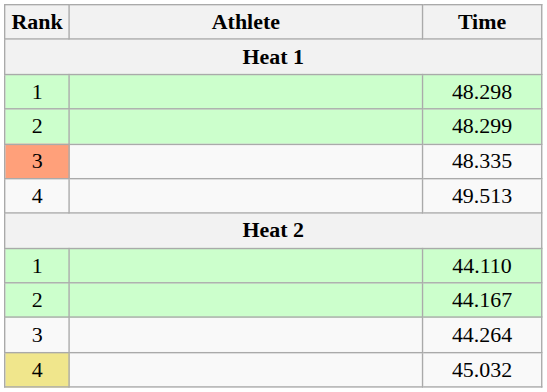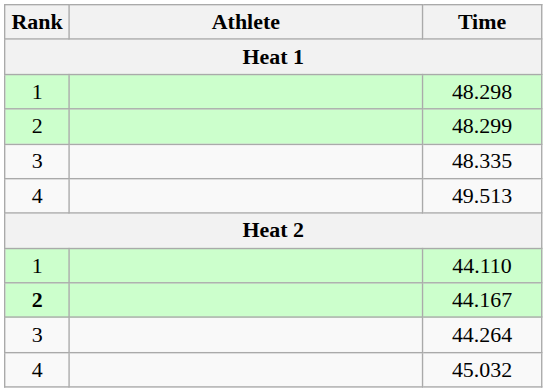48.335 | Rank: lightsalmon background -> no background
44.167 | Rank: normal -> bold
45.032 | Rank: khaki background -> no background
